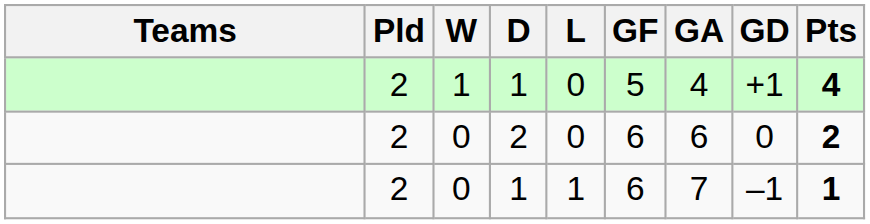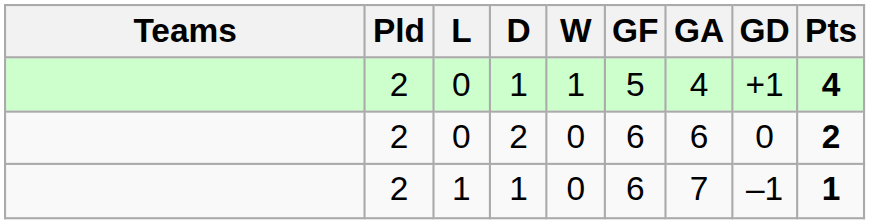columns swapped: W <-> L
